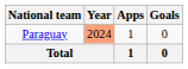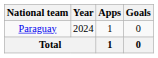Paraguay | Year: lightsalmon background -> no background
